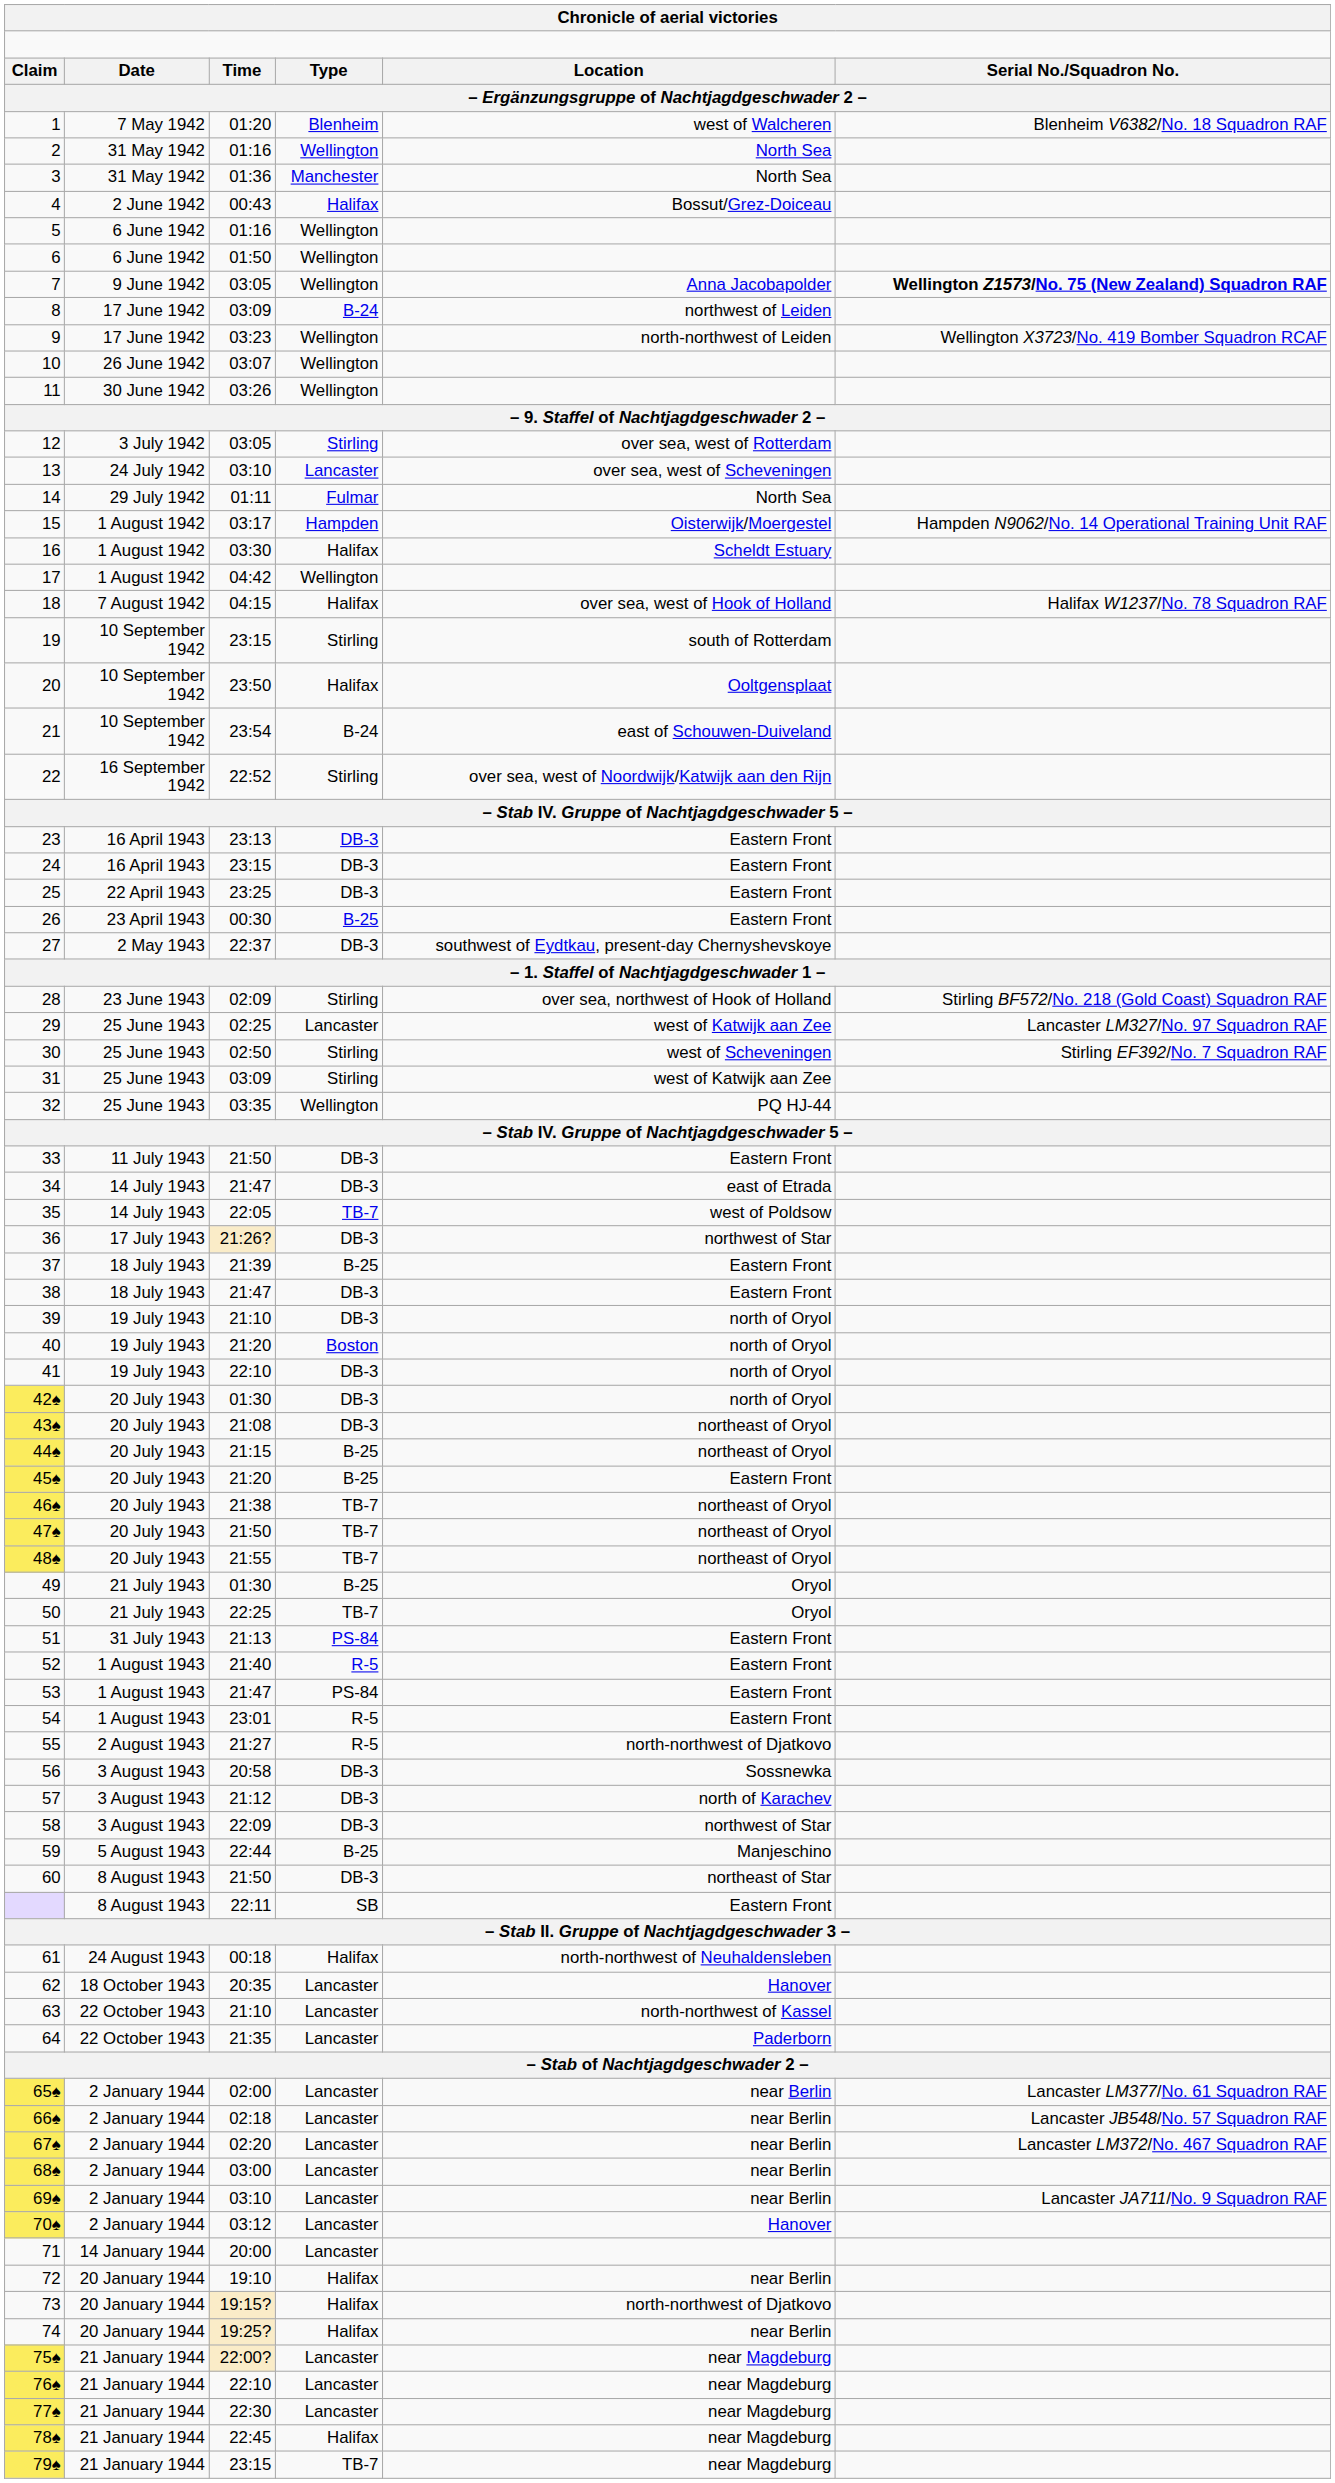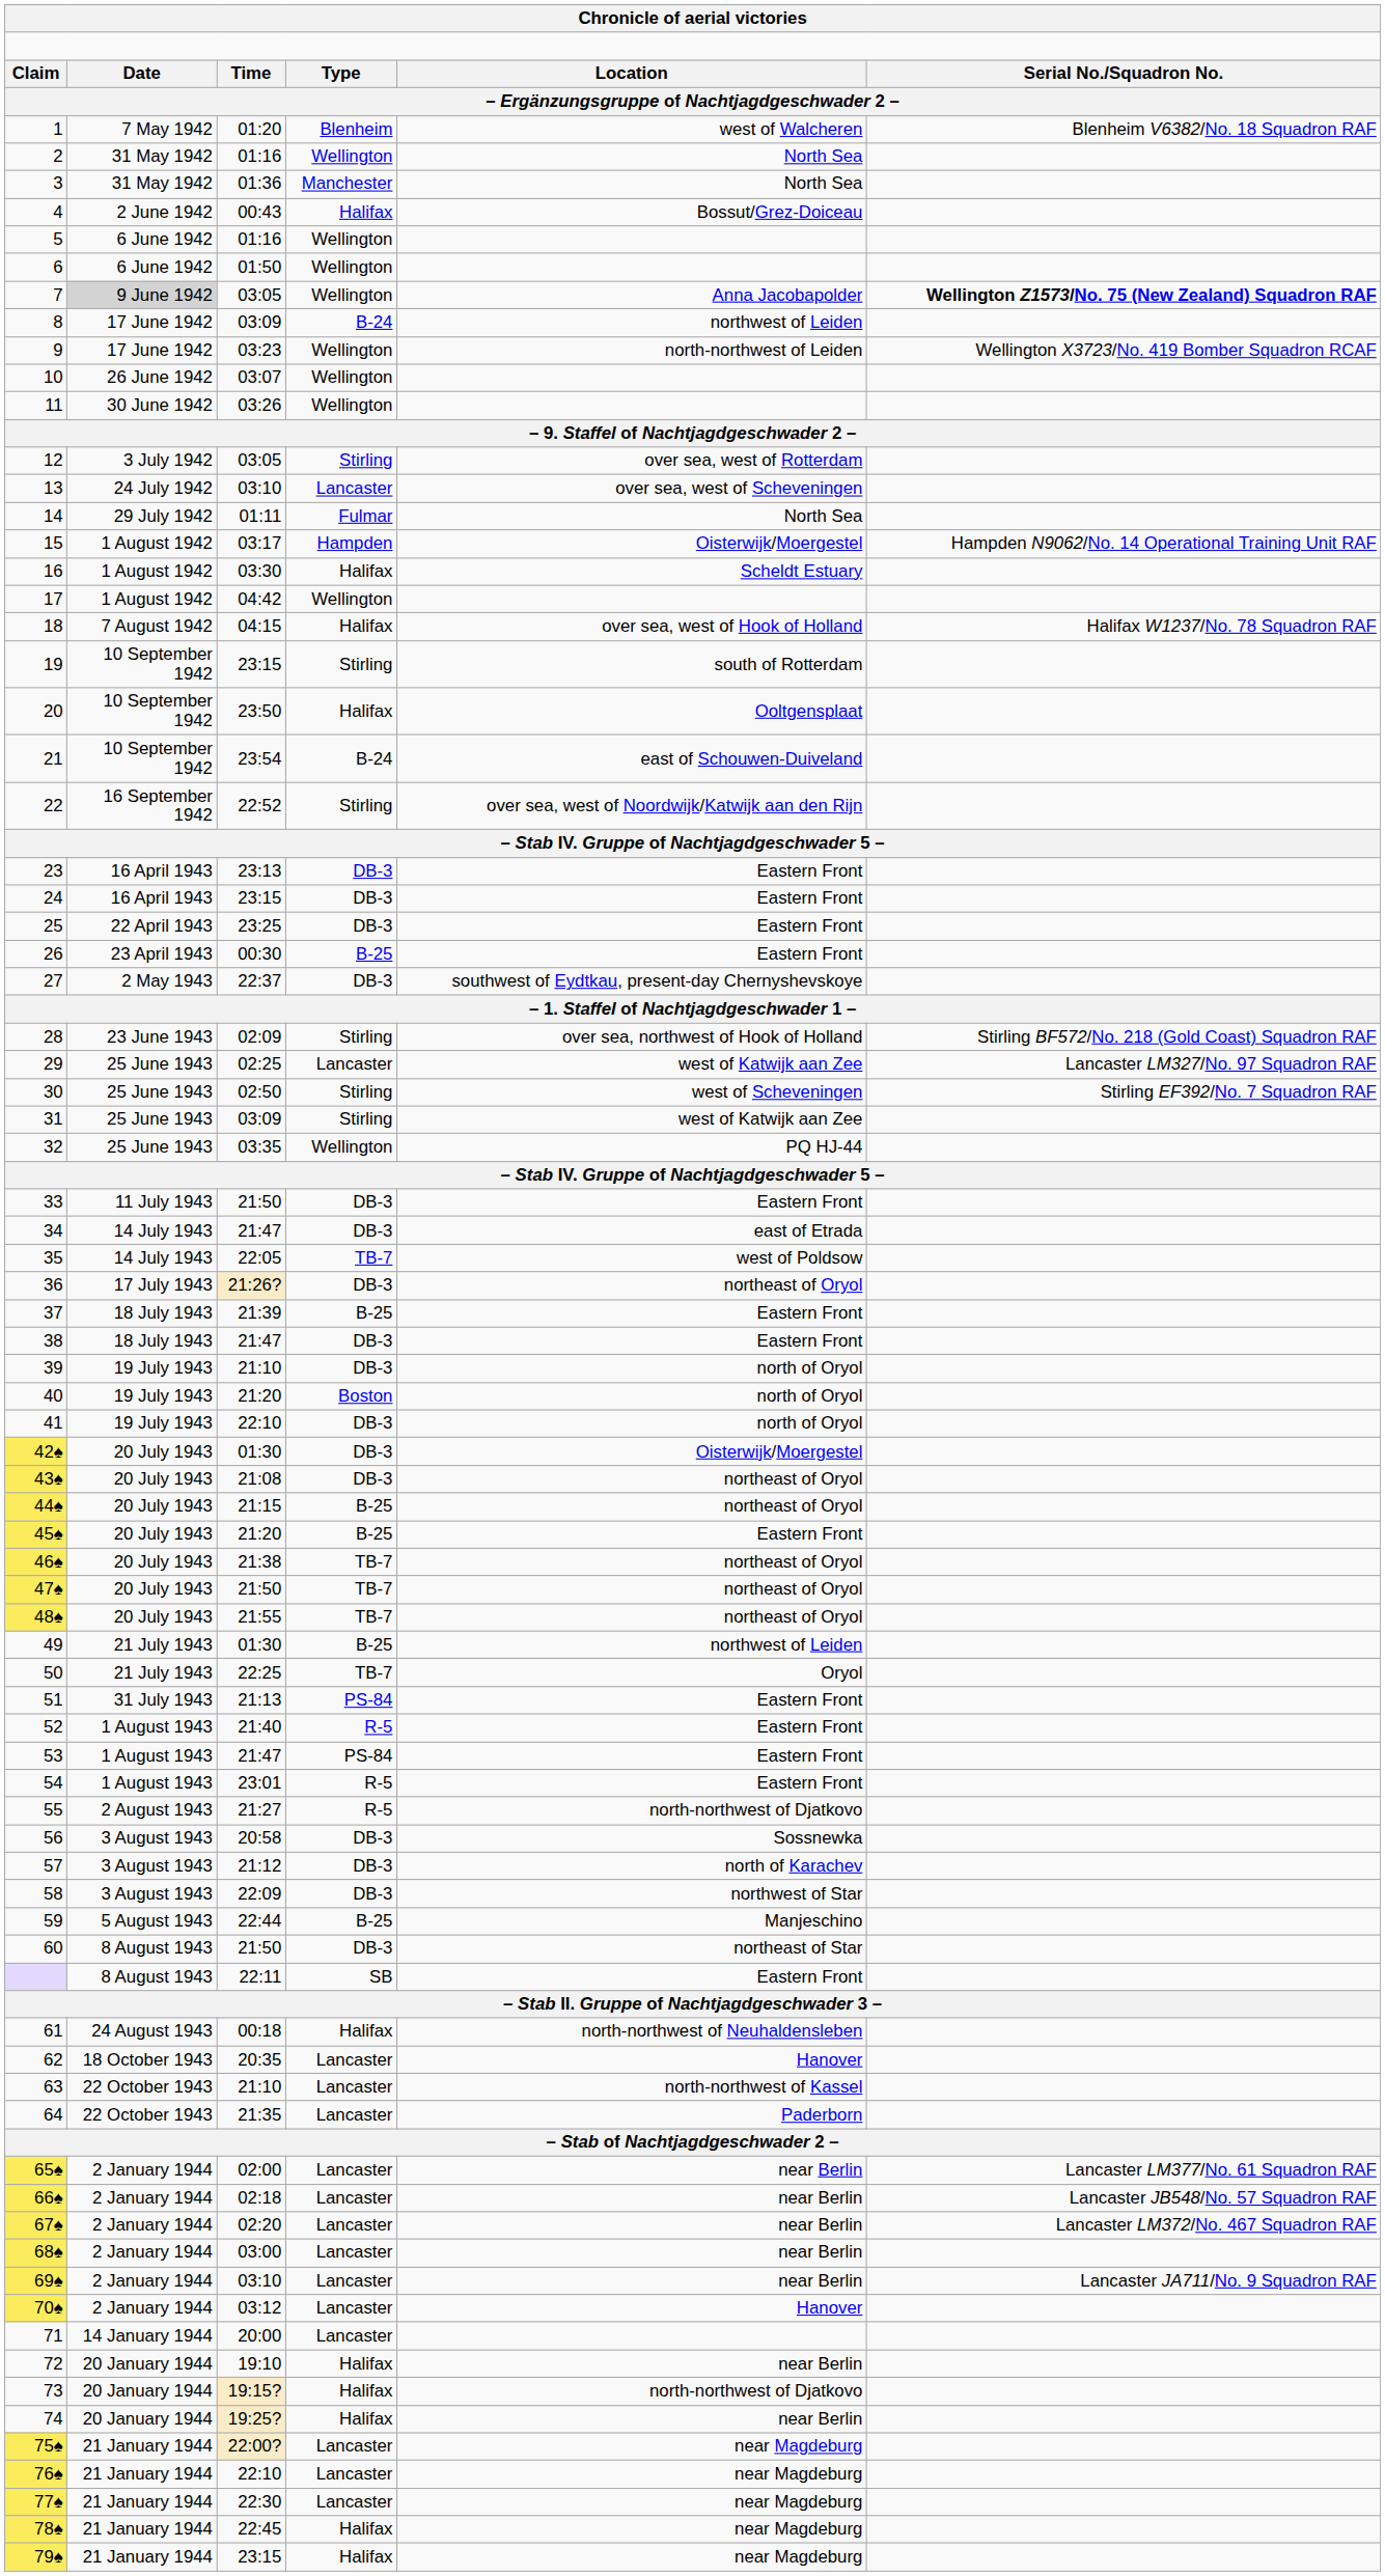7 | column 2: no background -> lightgrey background
36 | column 5: northwest of Star -> northeast of Oryol
42♠ | column 5: north of Oryol -> Oisterwijk/Moergestel
49 | column 5: Oryol -> northwest of Leiden
79♠ | column 4: TB-7 -> Halifax
